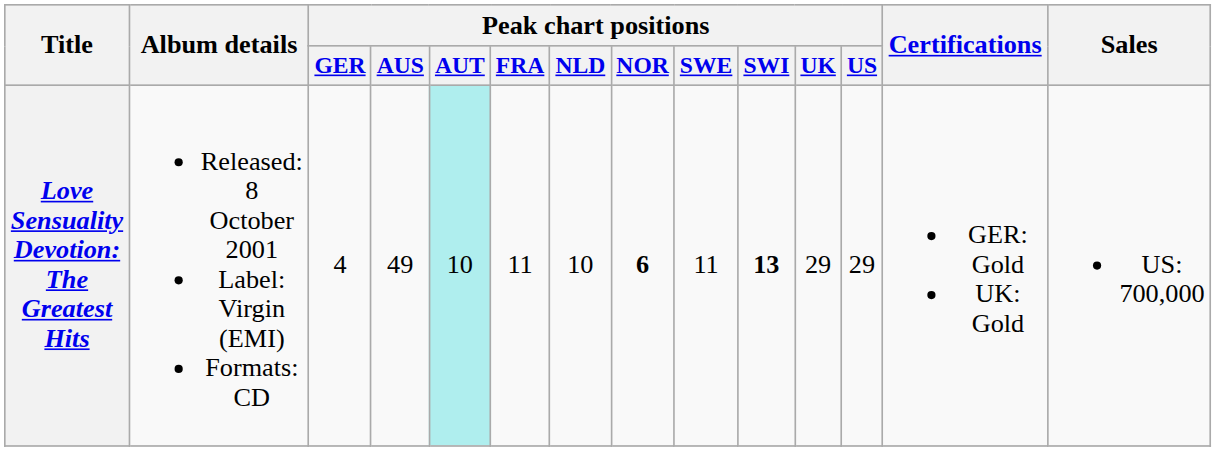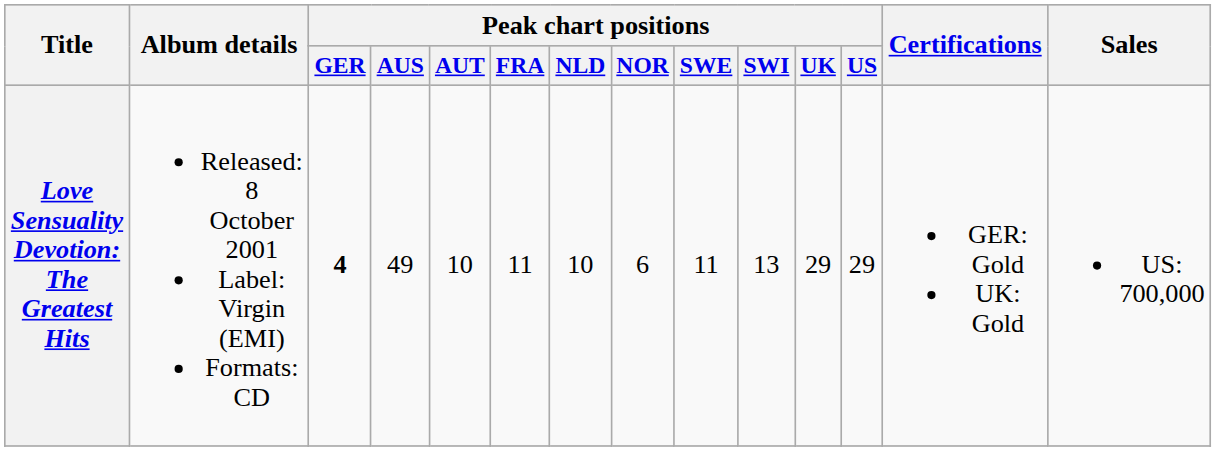Love Sensuality Devotion: The Greatest Hits | Peak chart positions / GER: normal -> bold
Love Sensuality Devotion: The Greatest Hits | Peak chart positions / AUT: paleturquoise background -> no background
Love Sensuality Devotion: The Greatest Hits | Peak chart positions / NOR: bold -> normal
Love Sensuality Devotion: The Greatest Hits | Peak chart positions / SWI: bold -> normal
